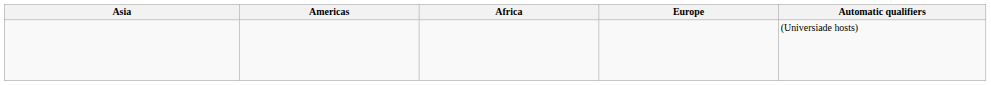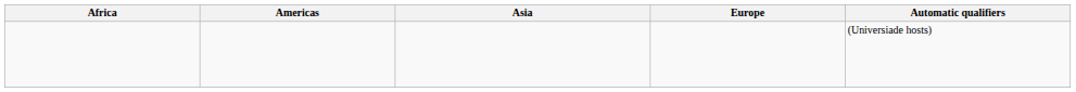columns swapped: Africa <-> Asia
